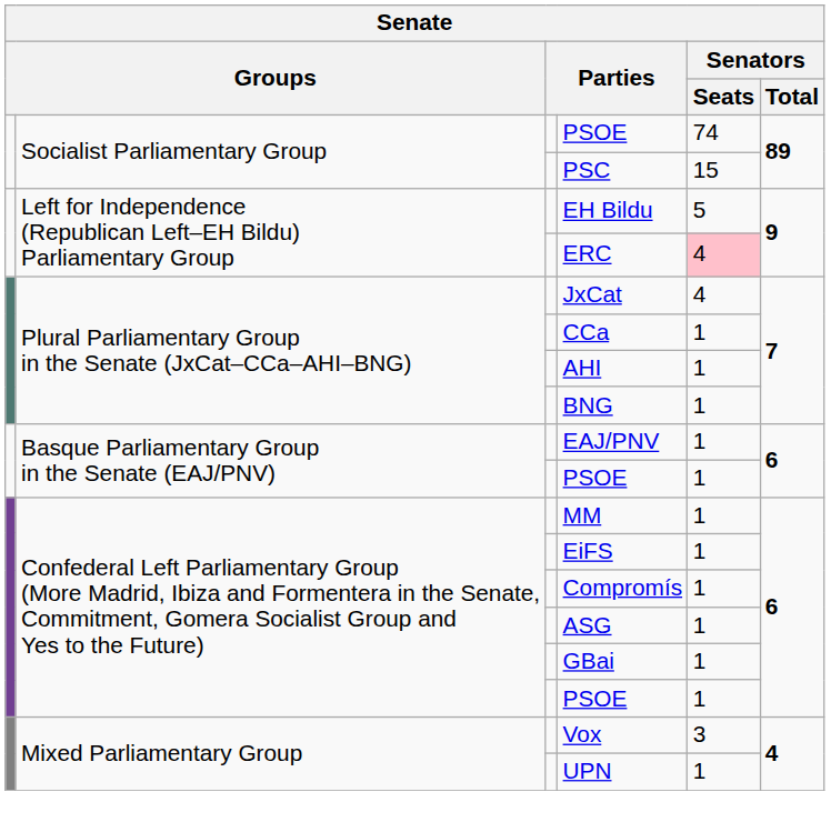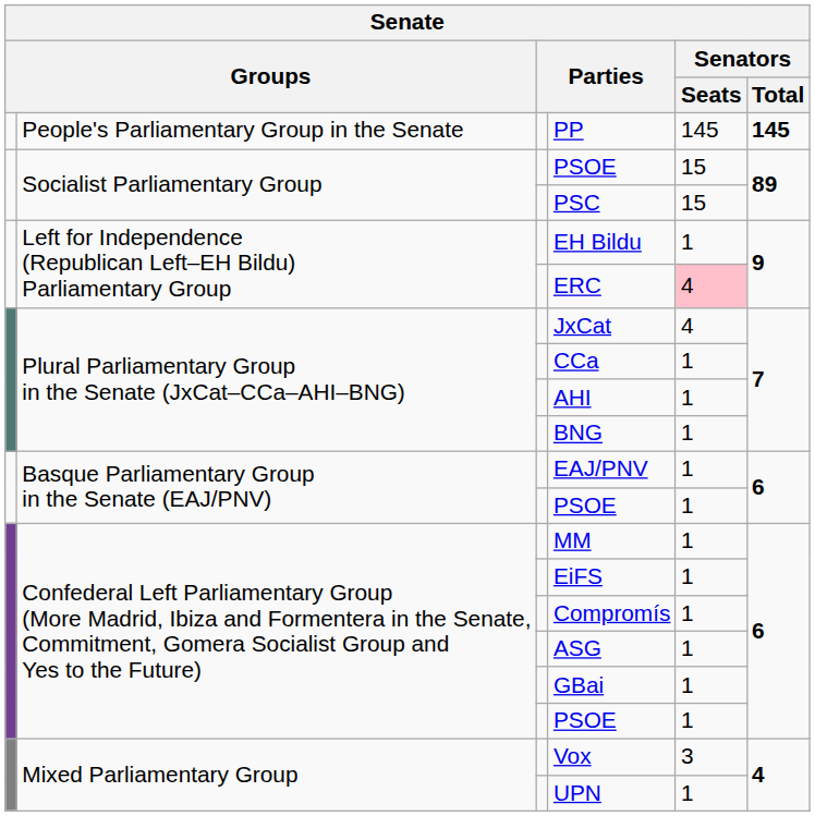+ row: People's Parliamentary Group in the Senate | PP | 145 | 145
Socialist Parliamentary Group / PSOE | Senators / Seats: 74 -> 15
EH Bildu | Senators / Seats: 5 -> 1
